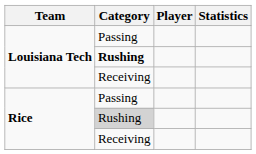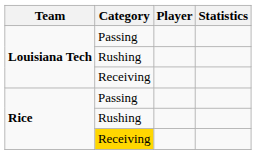Louisiana Tech / Rushing | Category: bold -> normal
Rice / Rushing | Category: lightgrey background -> no background
Rice / Receiving | Category: no background -> gold background
